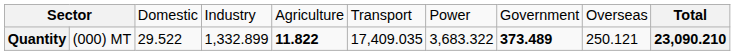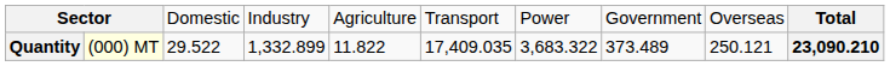Quantity | column 2: no background -> lightyellow background
Quantity | column 5: bold -> normal
Quantity | column 8: bold -> normal
